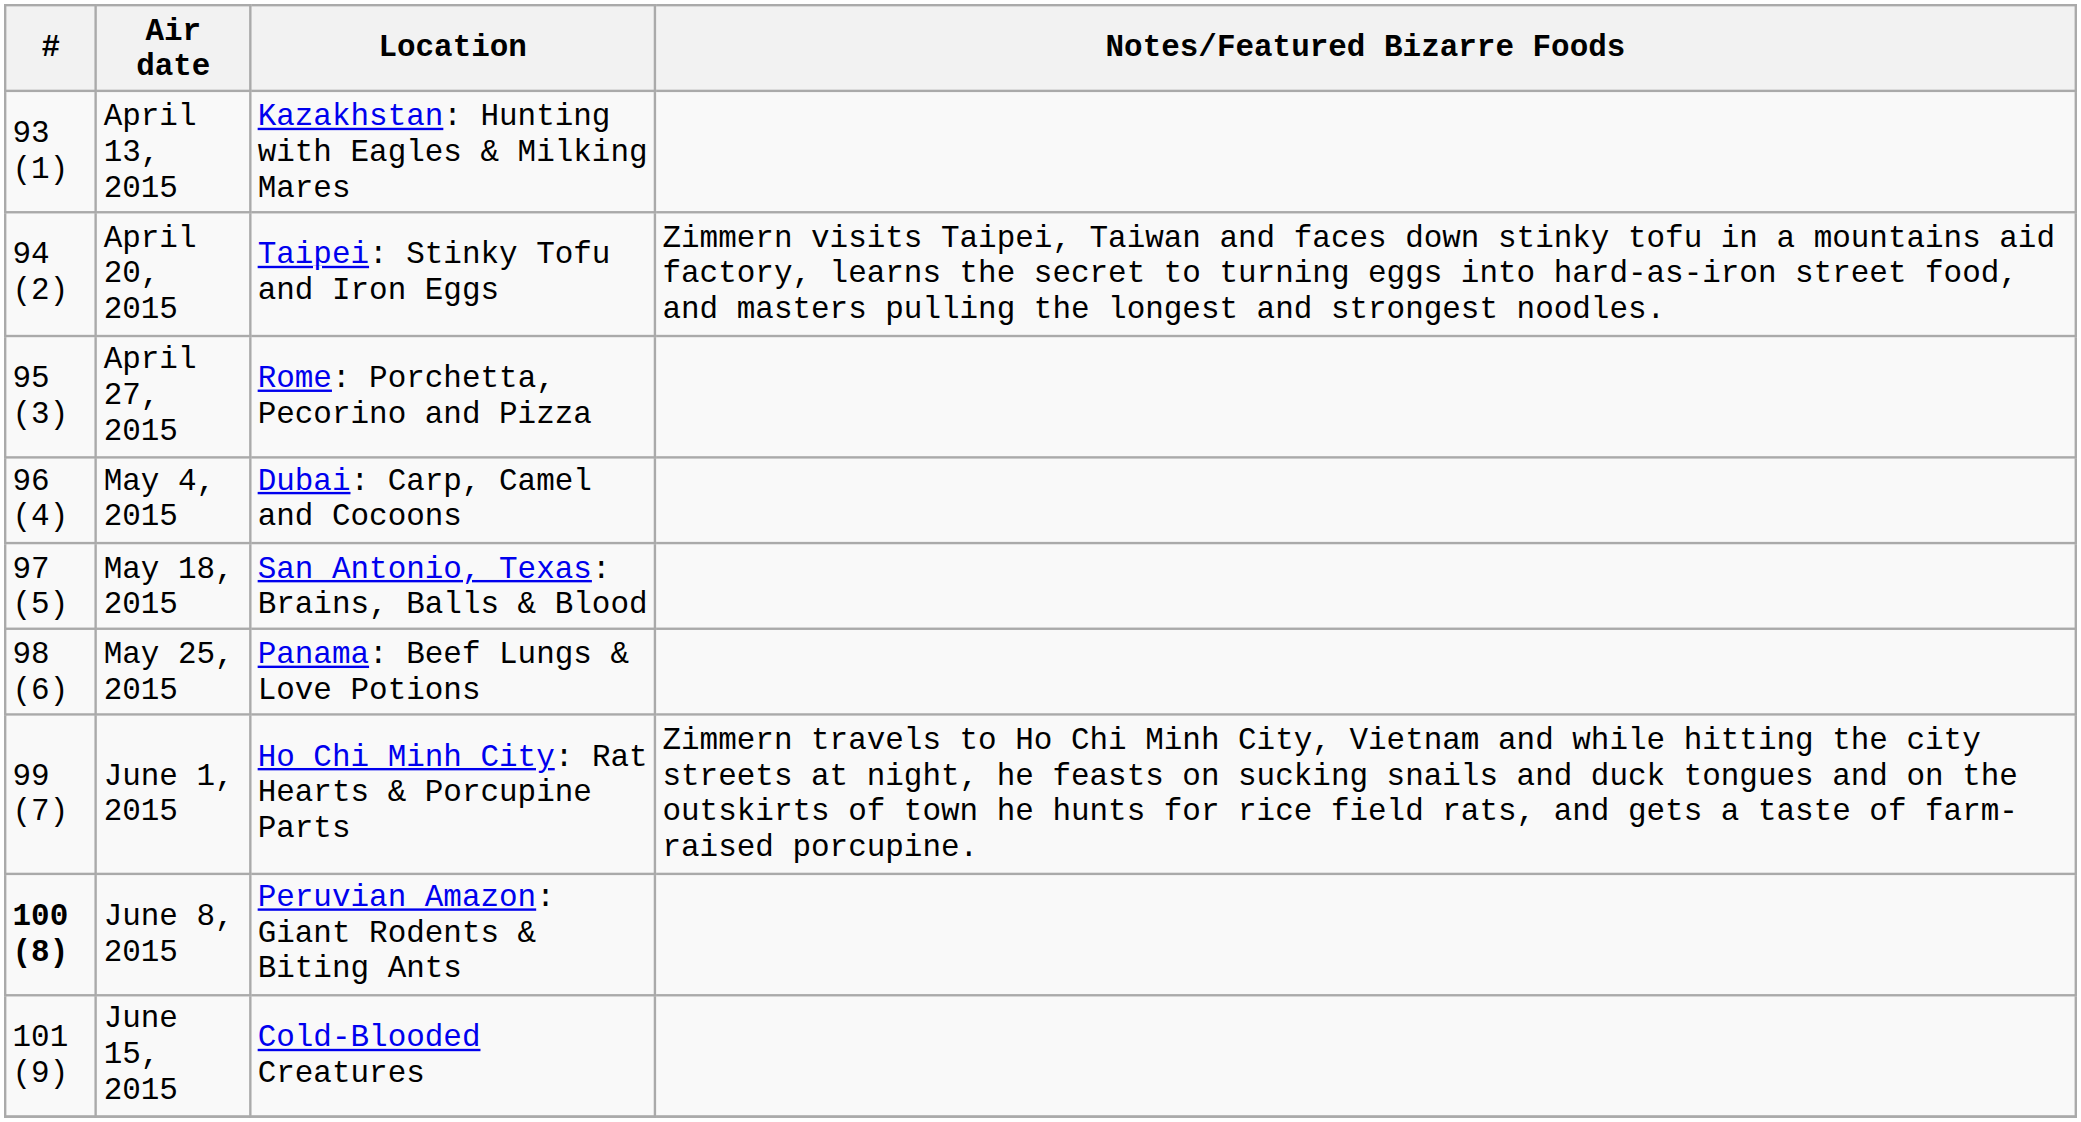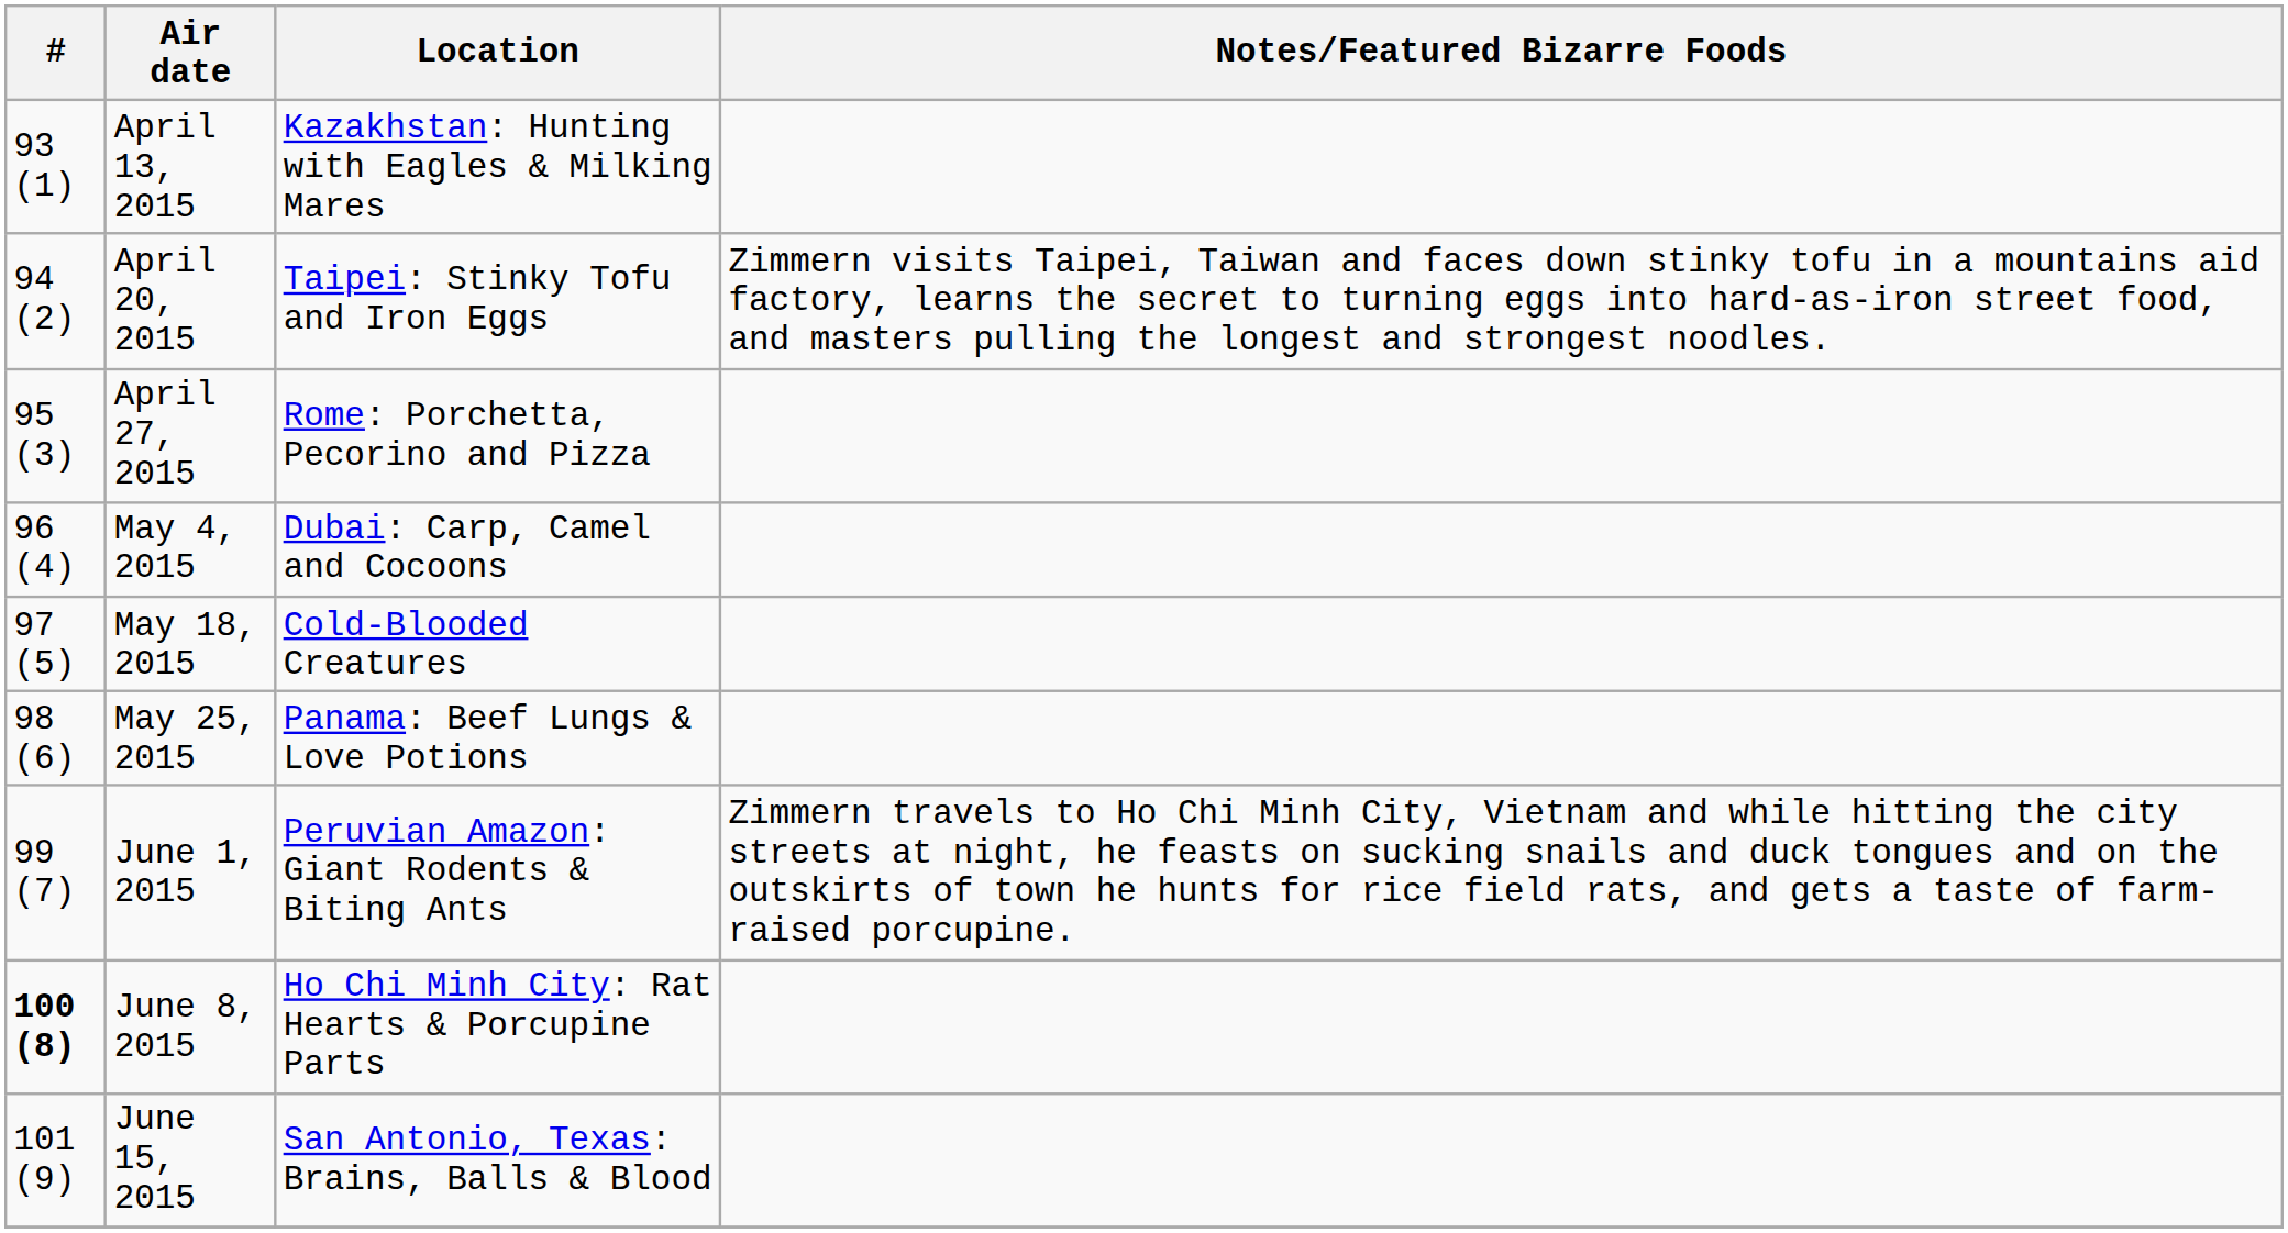May 18, 2015 | Location: San Antonio, Texas: Brains, Balls & Blood -> Cold-Blooded Creatures
June 1, 2015 | Location: Ho Chi Minh City: Rat Hearts & Porcupine Parts -> Peruvian Amazon: Giant Rodents & Biting Ants
June 8, 2015 | Location: Peruvian Amazon: Giant Rodents & Biting Ants -> Ho Chi Minh City: Rat Hearts & Porcupine Parts
June 15, 2015 | Location: Cold-Blooded Creatures -> San Antonio, Texas: Brains, Balls & Blood
